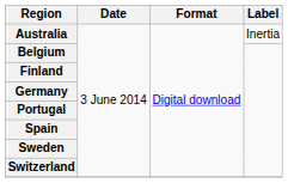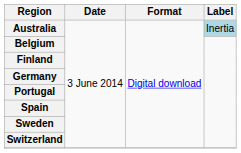Australia | Label: no background -> lightblue background
